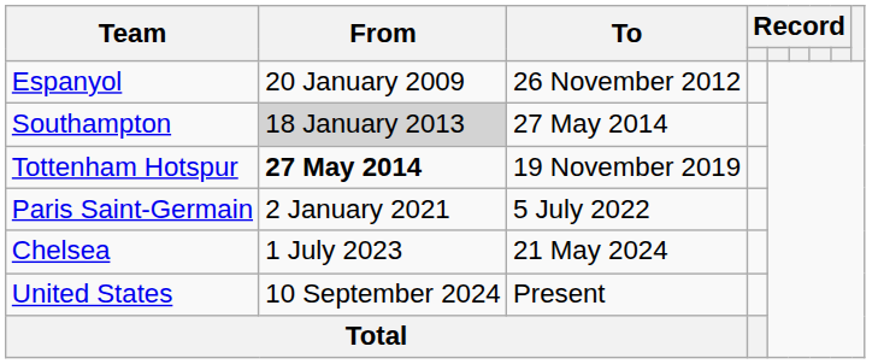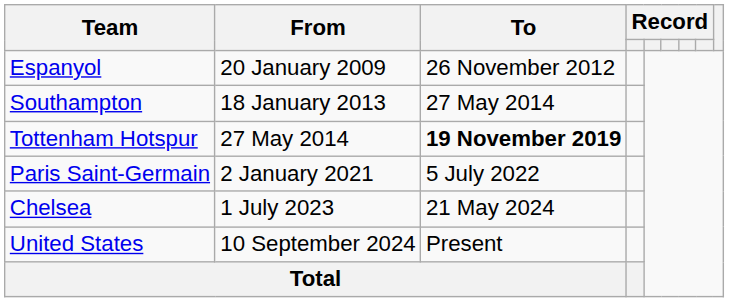Southampton | From: lightgrey background -> no background
Tottenham Hotspur | From: bold -> normal
Tottenham Hotspur | To: normal -> bold
